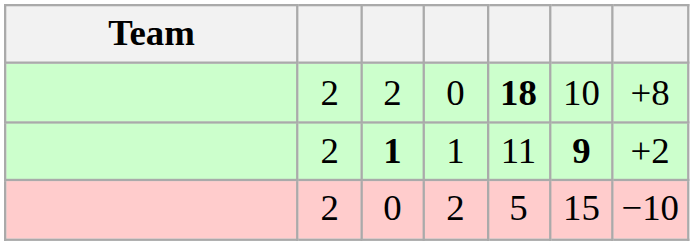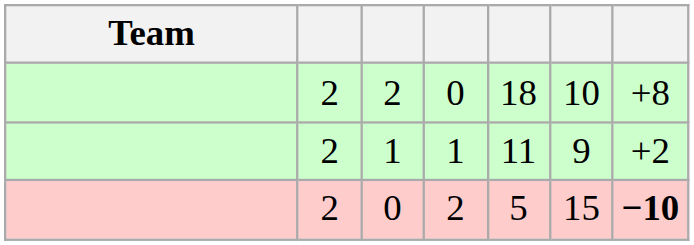row 2 | column 5: bold -> normal
row 3 | column 3: bold -> normal
row 3 | column 6: bold -> normal
row 4 | column 7: normal -> bold
